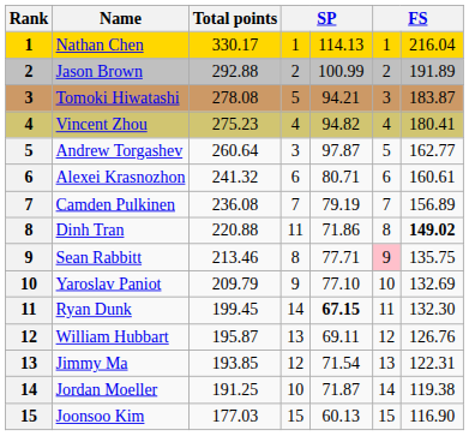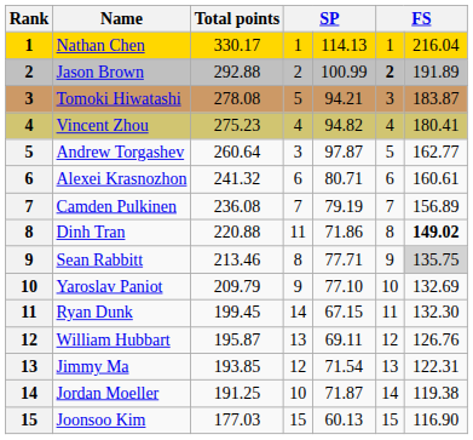Jason Brown | column 6: normal -> bold
Sean Rabbitt | column 6: pink background -> no background
Sean Rabbitt | column 7: no background -> lightgrey background
Ryan Dunk | column 5: bold -> normal
